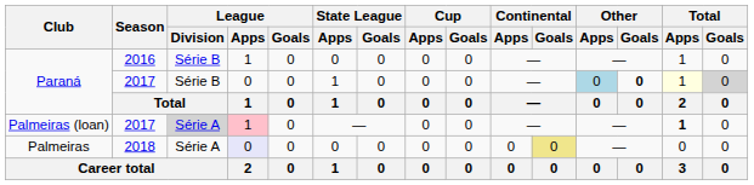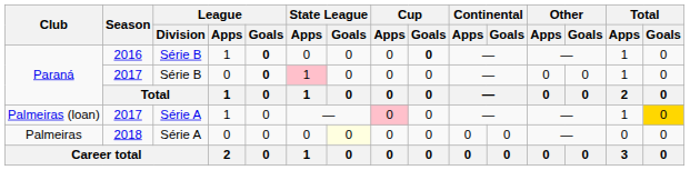Paraná / 2016 | League / Goals: normal -> bold
Paraná / 2016 | Cup / Goals: normal -> bold
Paraná / 2017 | League / Goals: normal -> bold
Paraná / 2017 | State League / Apps: no background -> pink background
Paraná / 2017 | Other / Apps: lightblue background -> no background
Paraná / 2017 | Other / Goals: bold -> normal
Paraná / 2017 | Total / Apps: lightyellow background -> no background
Paraná / 2017 | Total / Goals: lightgrey background -> no background
Palmeiras (loan) | League / Division: lightgrey background -> no background
Palmeiras (loan) | League / Apps: pink background -> no background
Palmeiras (loan) | Cup / Apps: no background -> pink background
Palmeiras (loan) | Total / Apps: bold -> normal
Palmeiras (loan) | Total / Goals: no background -> gold background
Palmeiras | League / Apps: lavender background -> no background
Palmeiras | State League / Goals: no background -> lightyellow background
Palmeiras | Continental / Goals: khaki background -> no background
